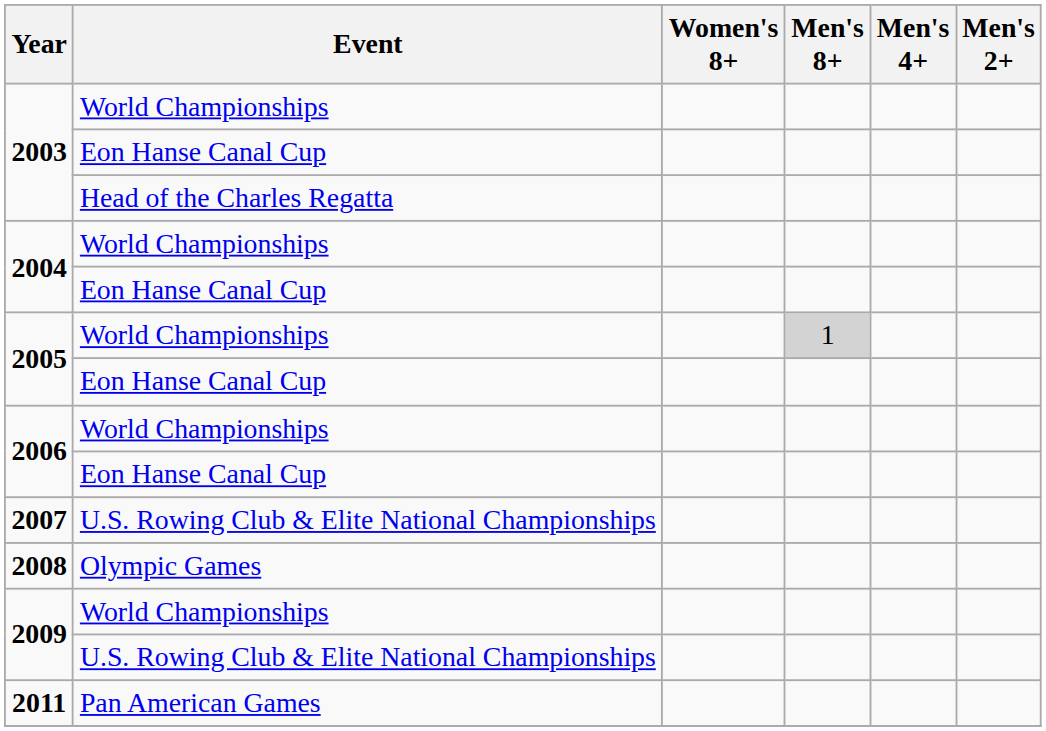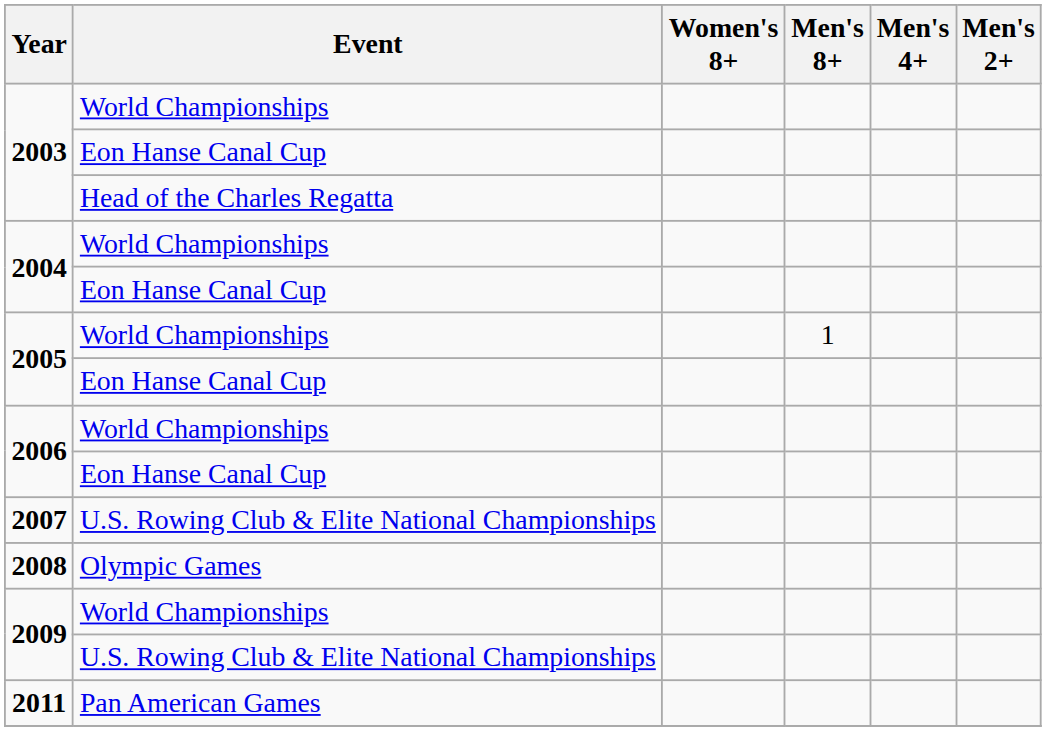2005 / World Championships | Men's 8+: lightgrey background -> no background
